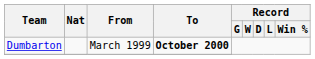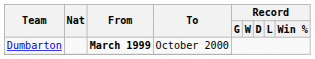Dumbarton | From: normal -> bold
Dumbarton | To: bold -> normal
